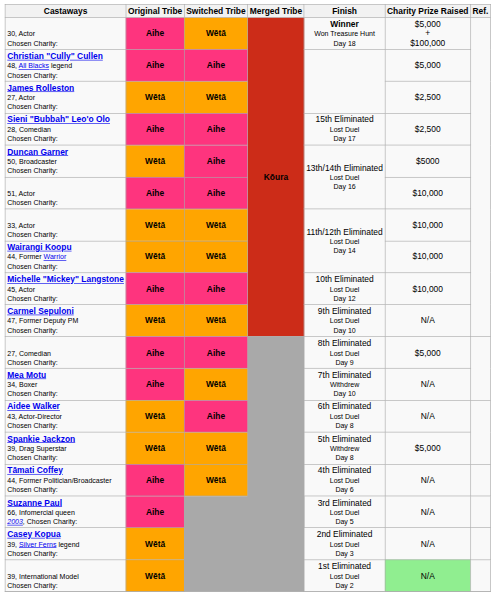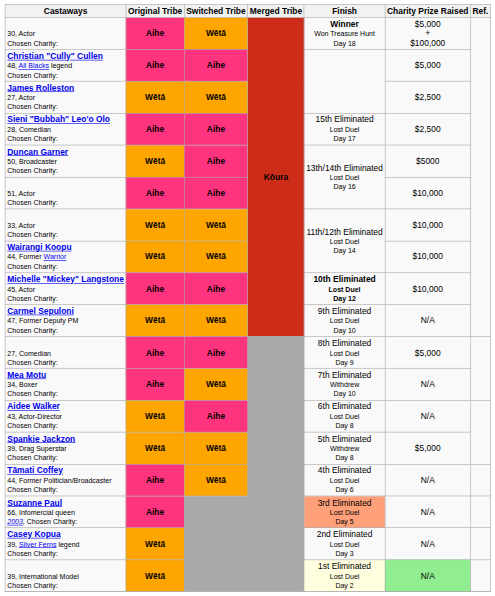Michelle "Mickey" Langstone 45, Actor Chosen Charity: | Finish: normal -> bold
Suzanne Paul 66, Infomercial queen 2003, Chosen Charity: | Finish: no background -> lightsalmon background
39, International Model Chosen Charity: | Finish: no background -> lightyellow background
